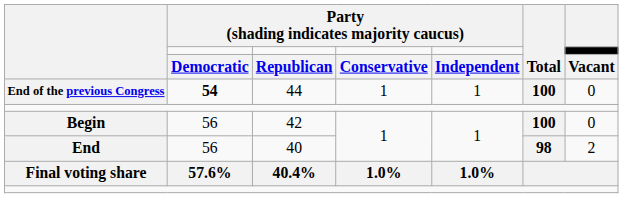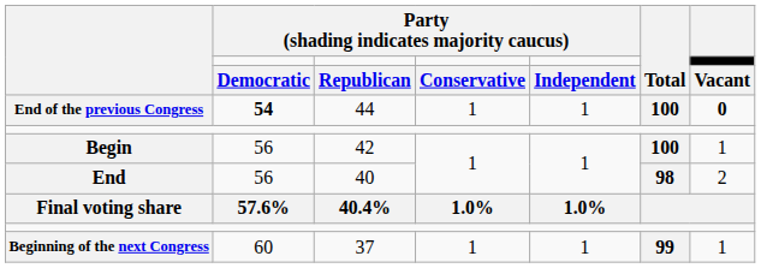End of the previous Congress | column 7: normal -> bold
Begin | column 7: 0 -> 1
+ row: Beginning of the next Congress | 60 | 37 | 1 | 1 | 99 | 1
